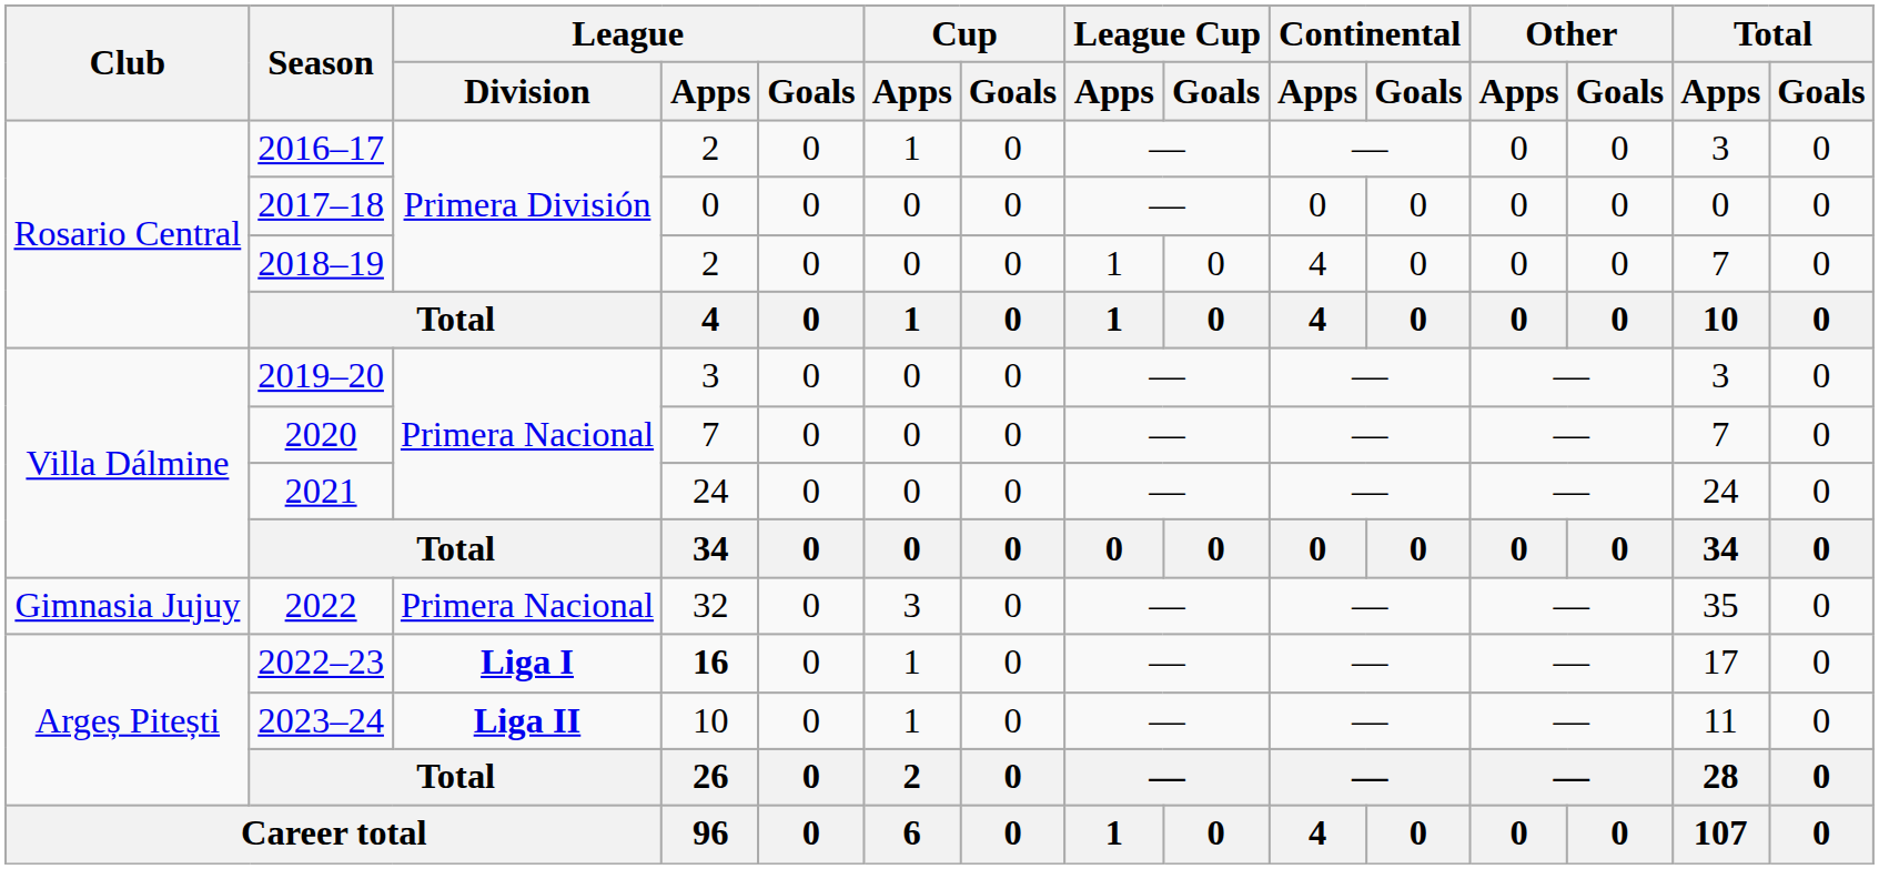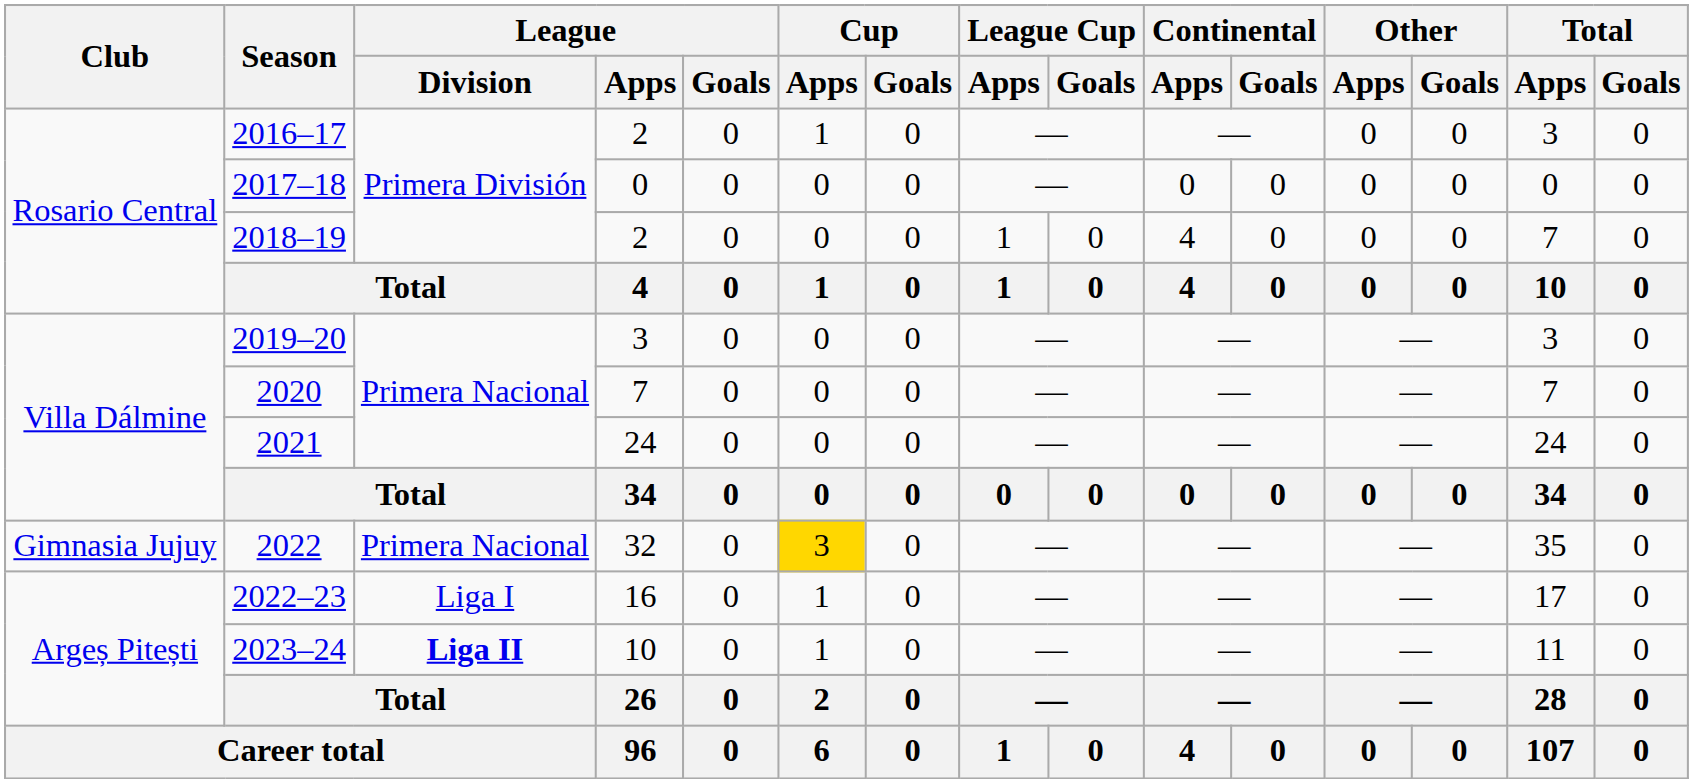2022 | Cup / Apps: no background -> gold background
2022–23 | League / Division: bold -> normal
2022–23 | League / Apps: bold -> normal
